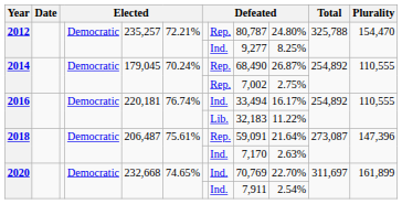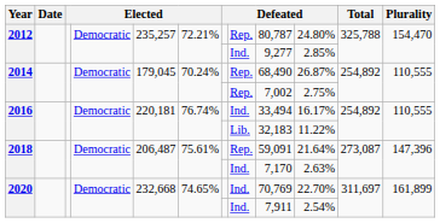row 3 | column 10: 8.25% -> 2.85%
